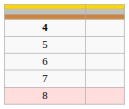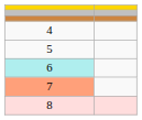row 4 | column 1: bold -> normal
row 6 | column 1: no background -> paleturquoise background
row 7 | column 1: no background -> lightsalmon background
